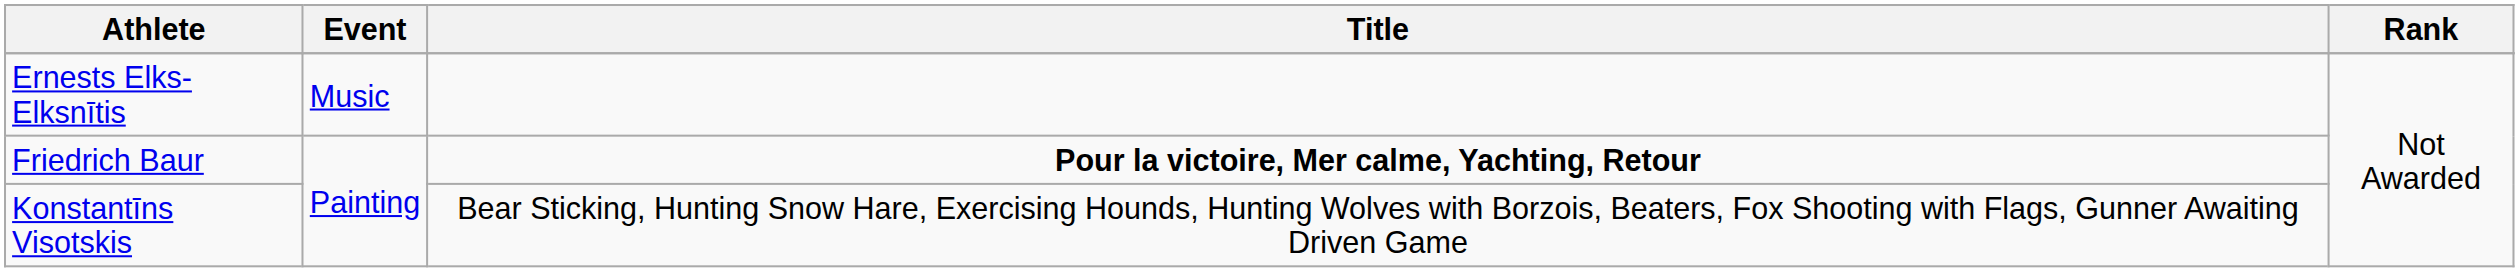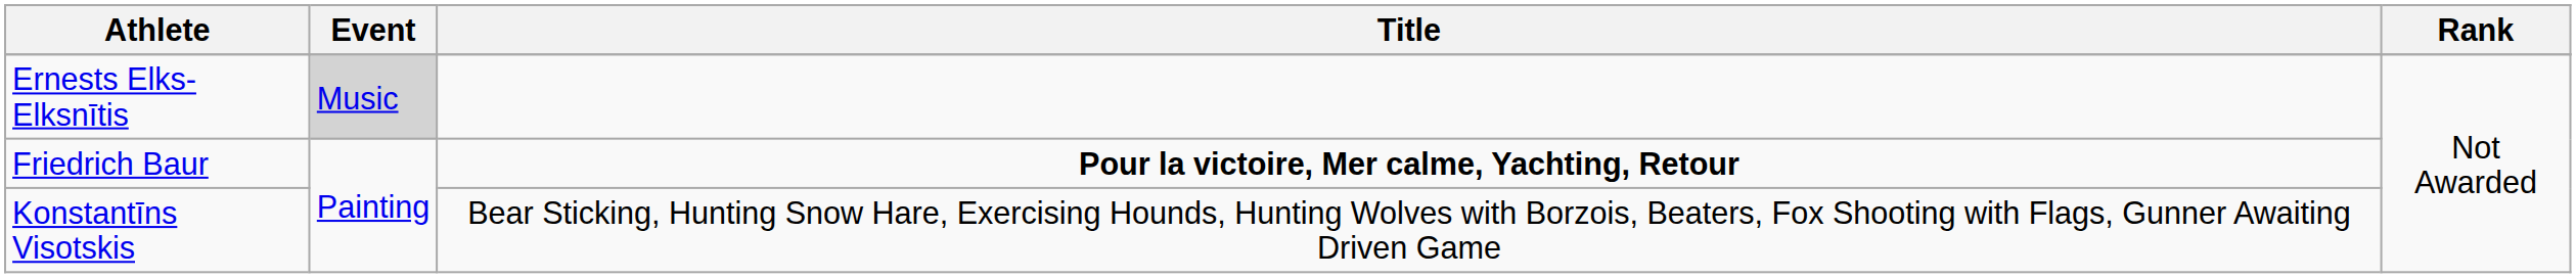Ernests Elks-Elksnītis | Event: no background -> lightgrey background
